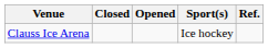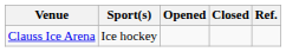columns swapped: Sport(s) <-> Closed
